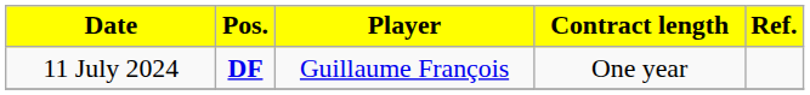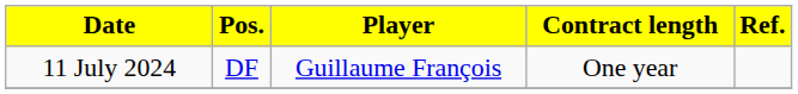11 July 2024 | Pos.: bold -> normal
